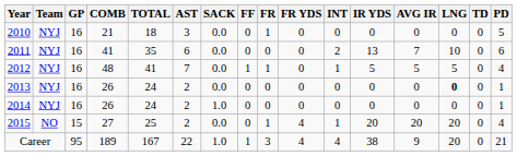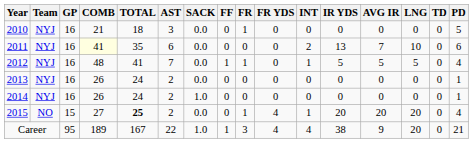2011 | COMB: no background -> lightyellow background
2013 | LNG: bold -> normal
2015 | TOTAL: normal -> bold
